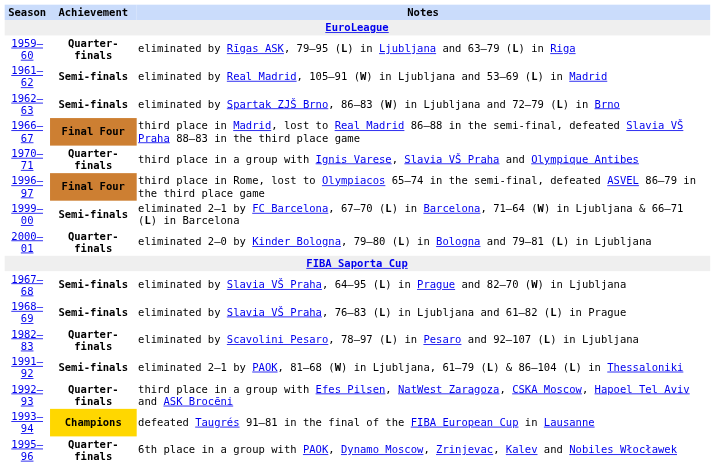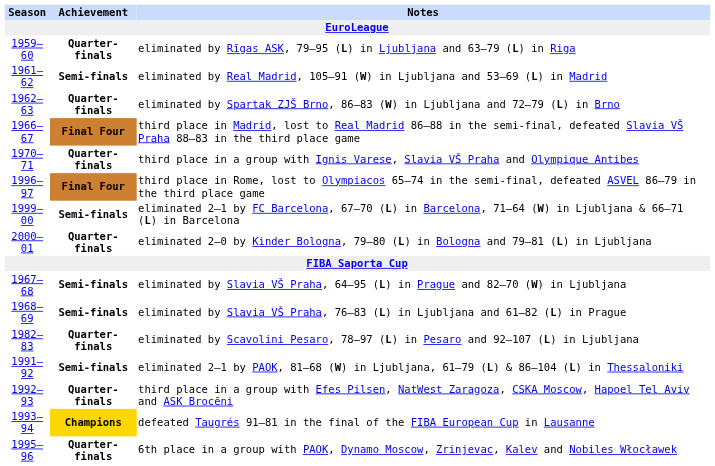row 5 | Achievement: Semi-finals -> Quarter-finals
